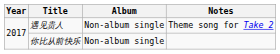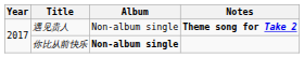遇见贵人 | Notes: normal -> bold
你比从前快乐 | Album: normal -> bold
